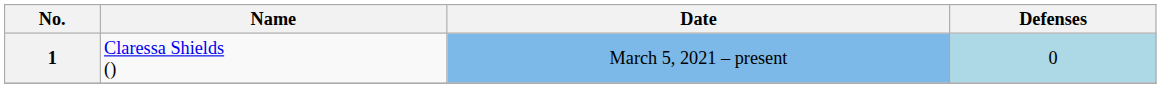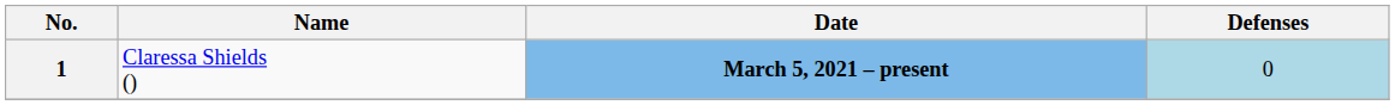1 | Date: normal -> bold
